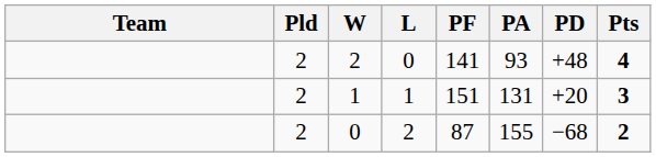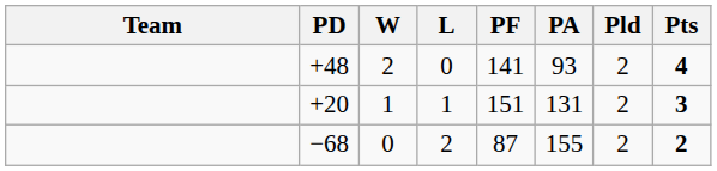columns swapped: Pld <-> PD
